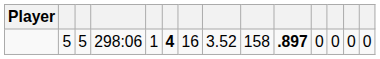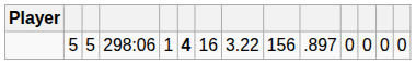row 2 | column 8: 3.52 -> 3.22
row 2 | column 9: 158 -> 156
row 2 | column 10: bold -> normal
